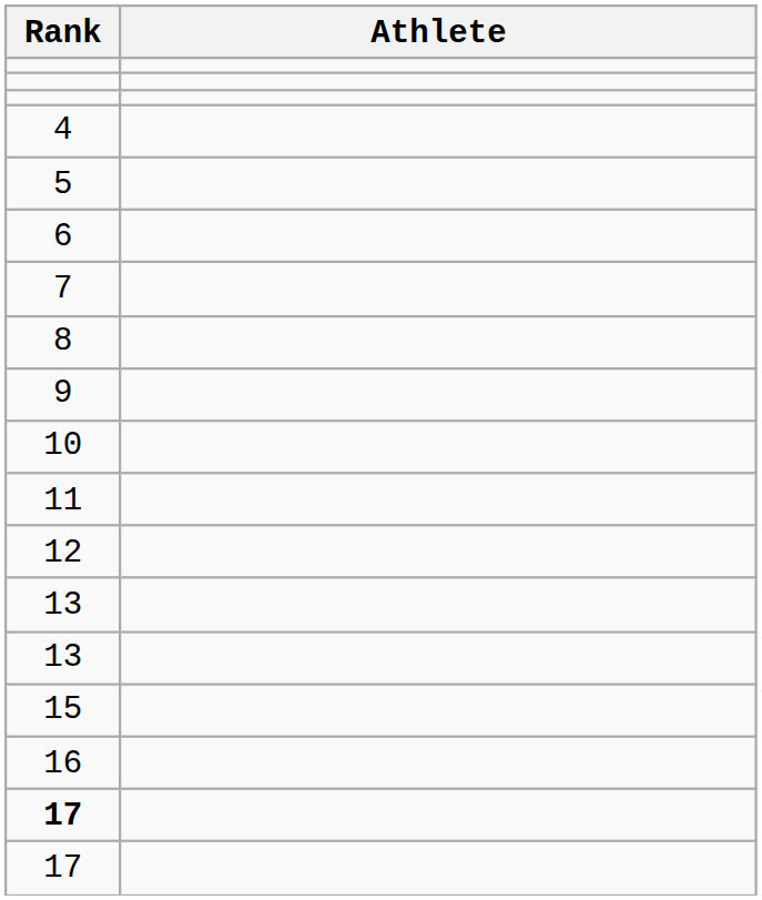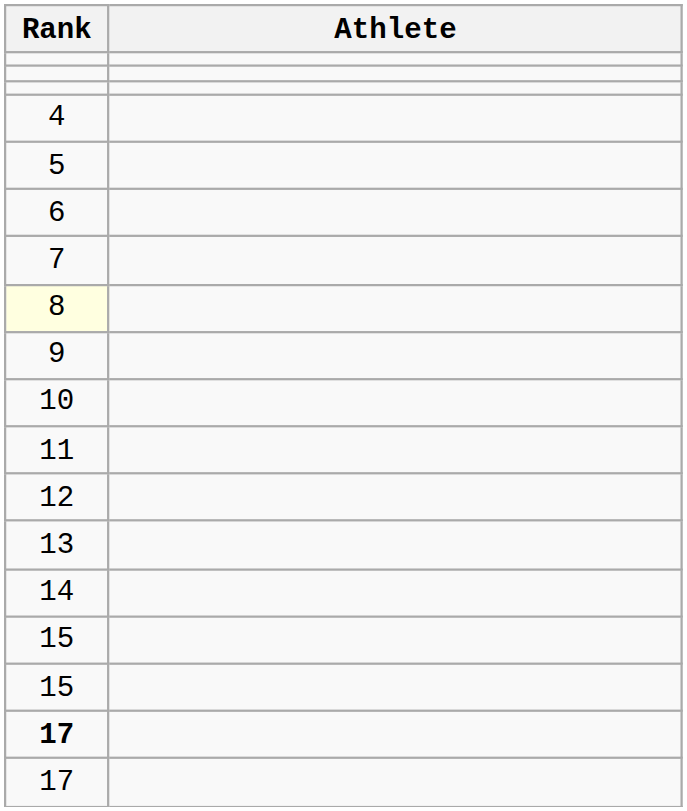row 9 | Rank: no background -> lightyellow background
row 15 | Rank: 13 -> 14
row 17 | Rank: 16 -> 15
